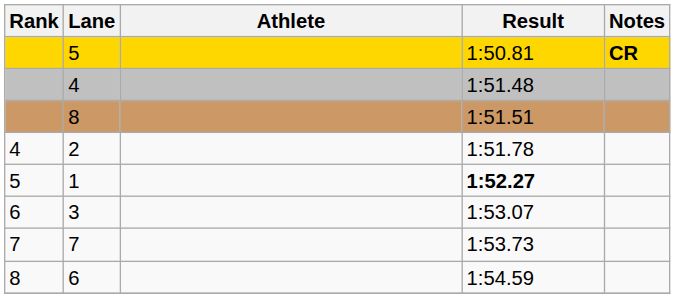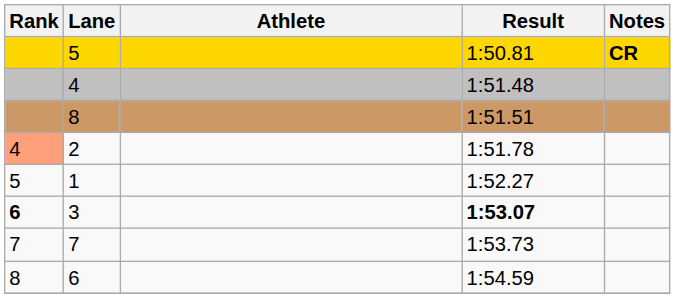2 | Rank: no background -> lightsalmon background
1 | Result: bold -> normal
3 | Rank: normal -> bold
3 | Result: normal -> bold
